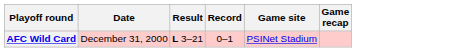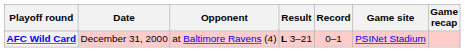+ column: Opponent | at Baltimore Ravens (4)
